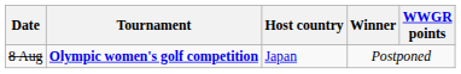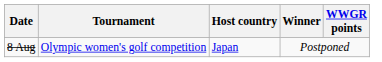8 Aug | Tournament: bold -> normal
